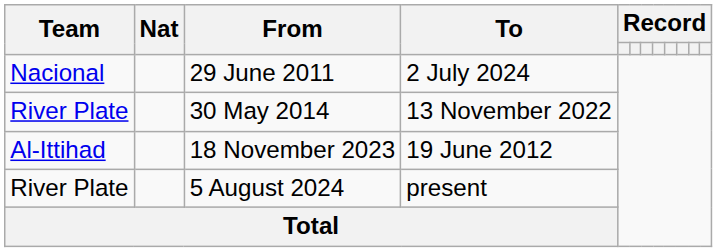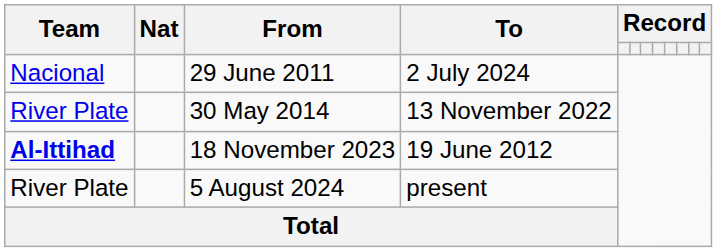18 November 2023 | Team: normal -> bold
